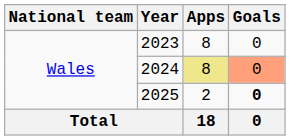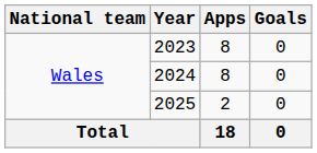2024 | Apps: khaki background -> no background
2024 | Goals: lightsalmon background -> no background
2025 | Goals: bold -> normal
